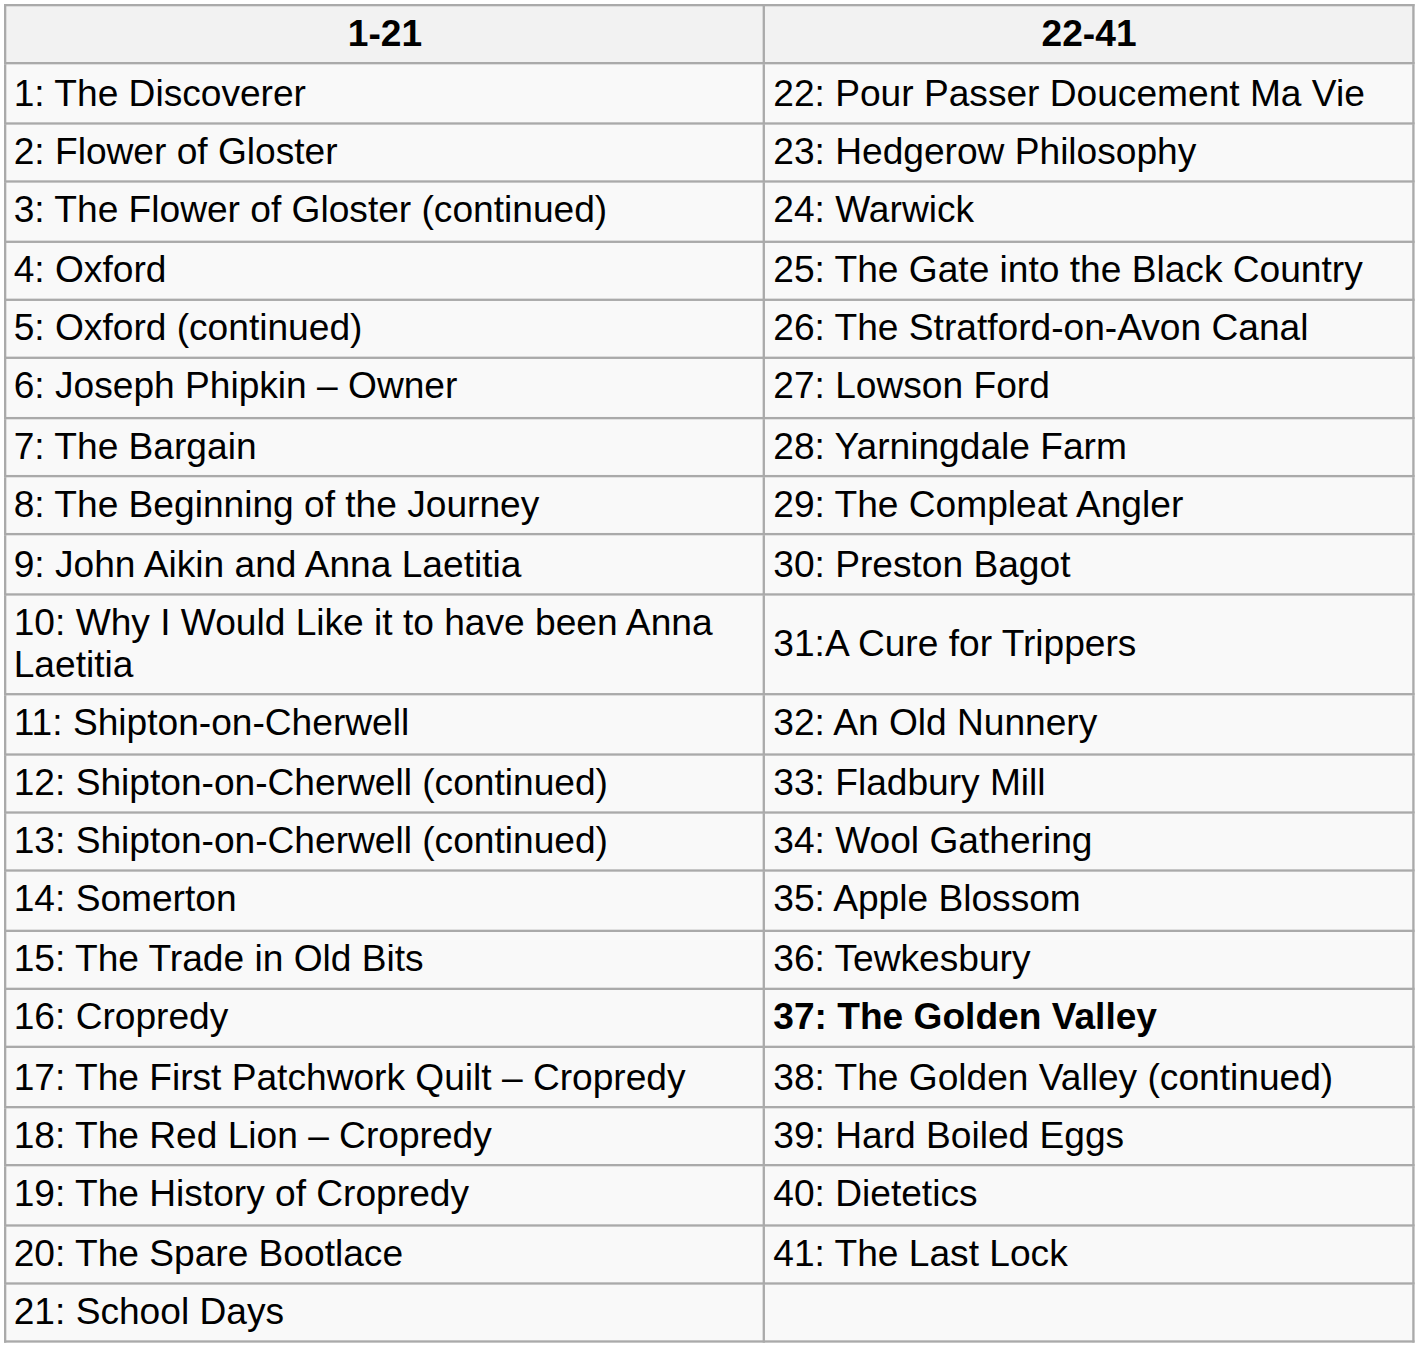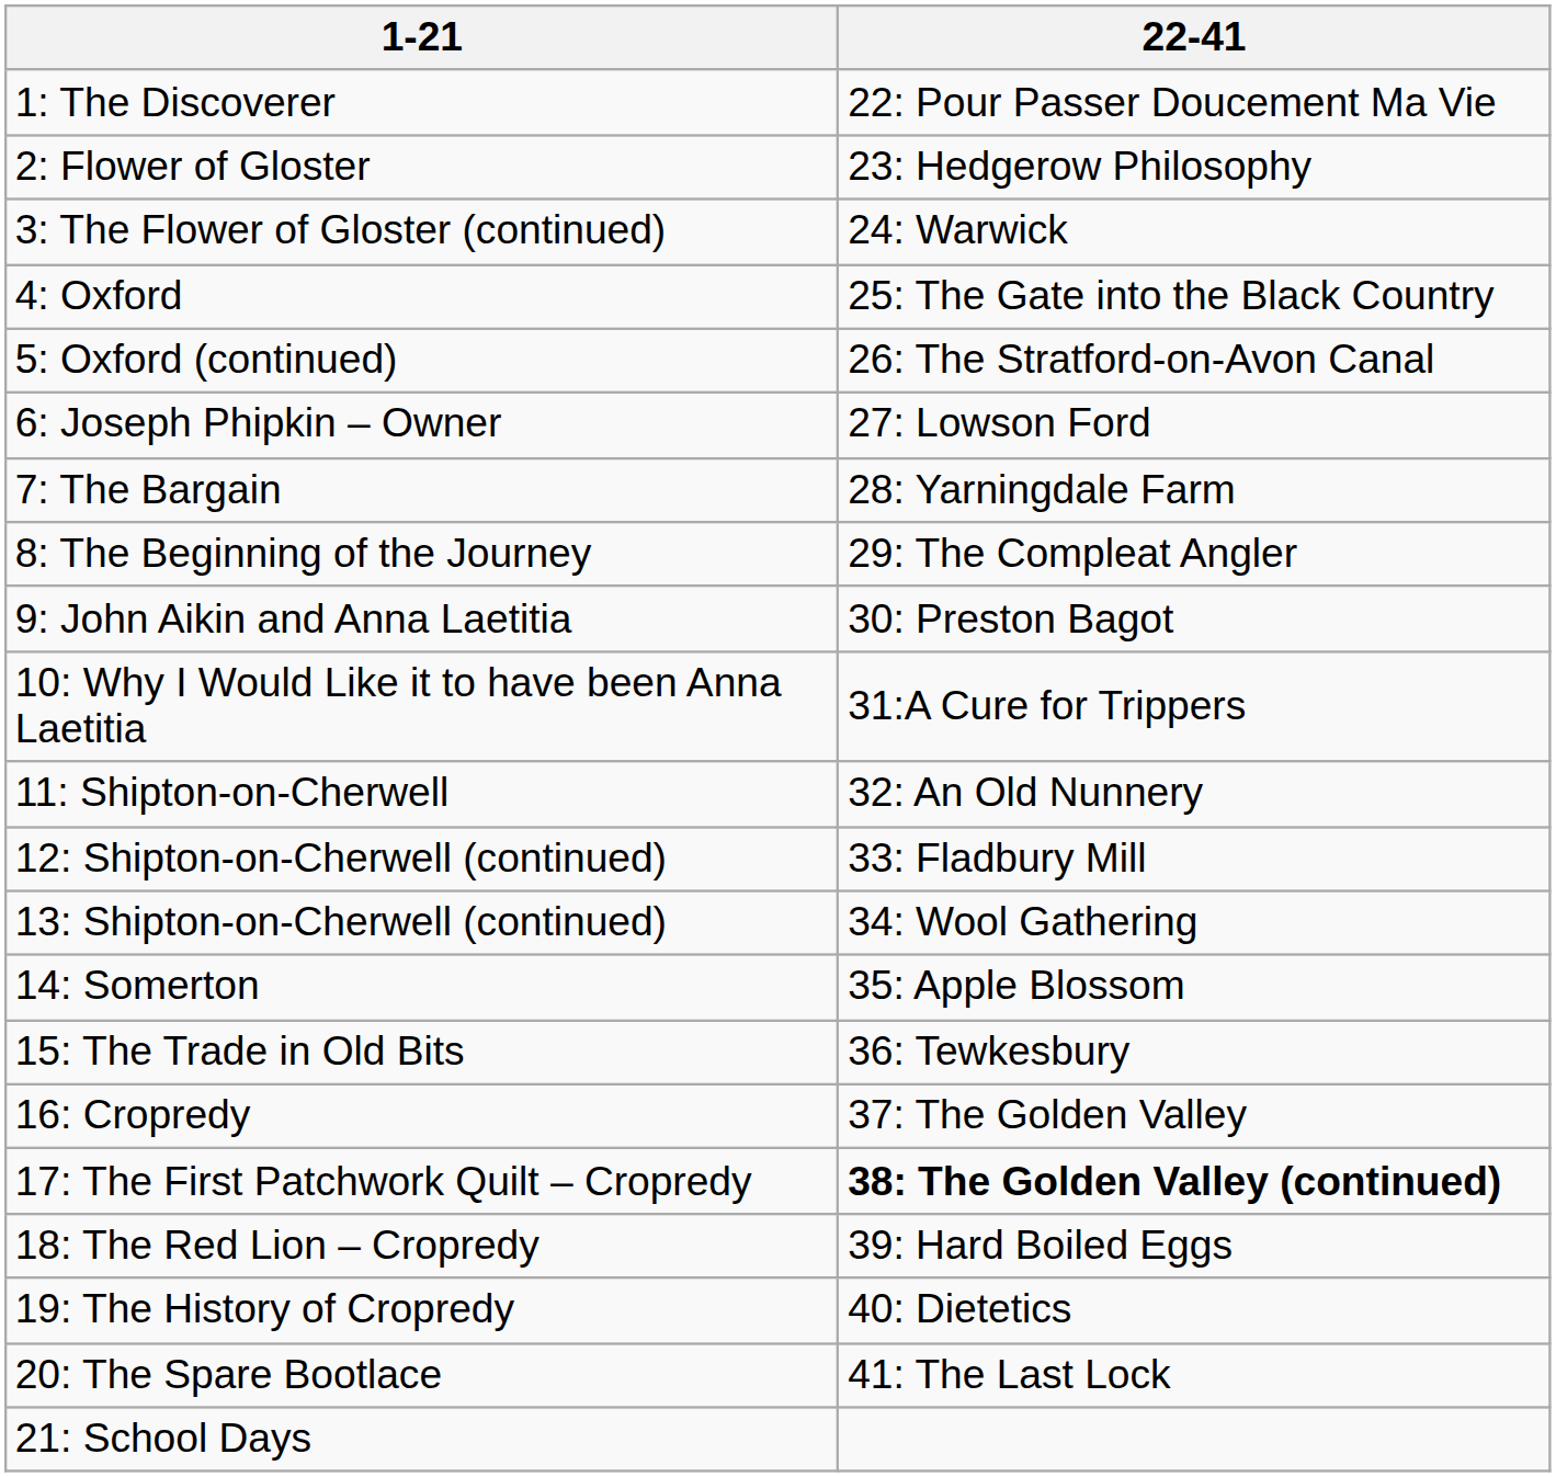16: Cropredy | 22-41: bold -> normal
17: The First Patchwork Quilt – Cropredy | 22-41: normal -> bold
